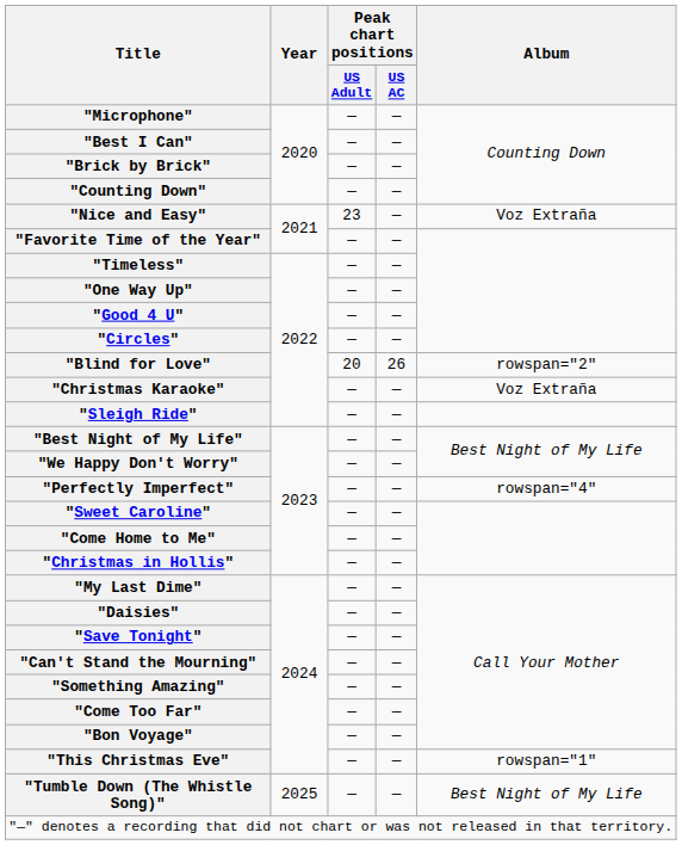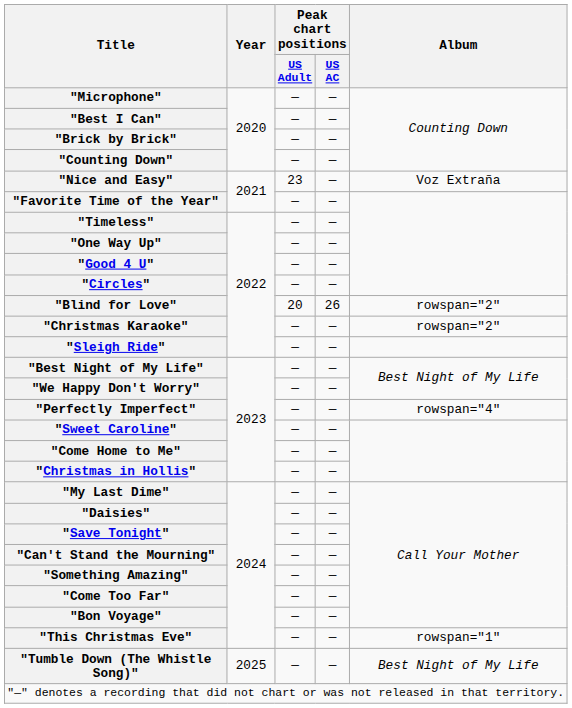"Christmas Karaoke" | Album: Voz Extraña -> rowspan="2"
